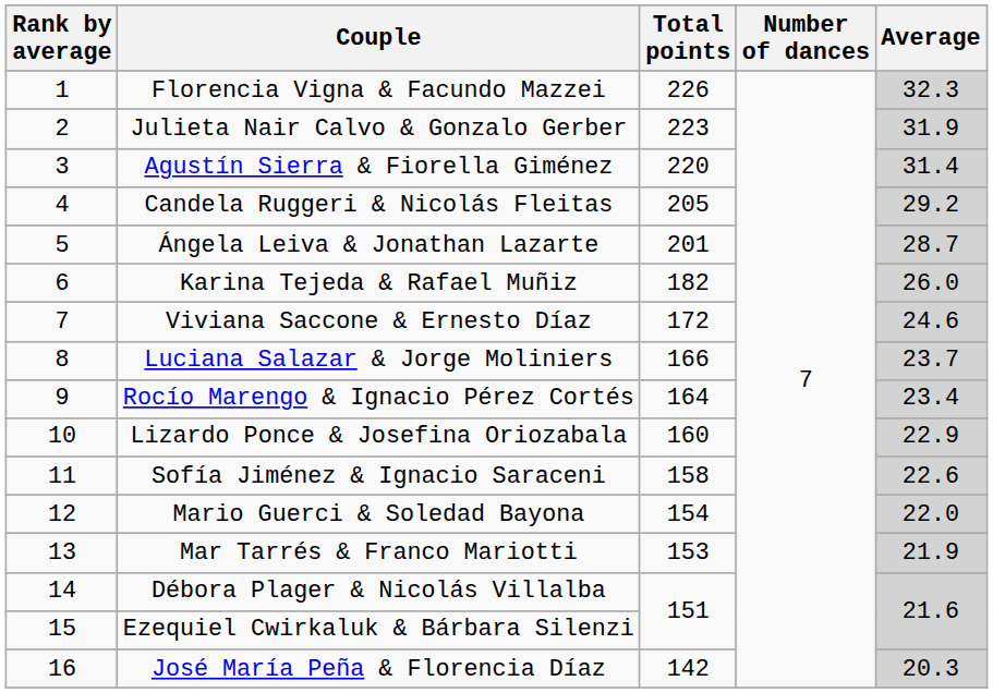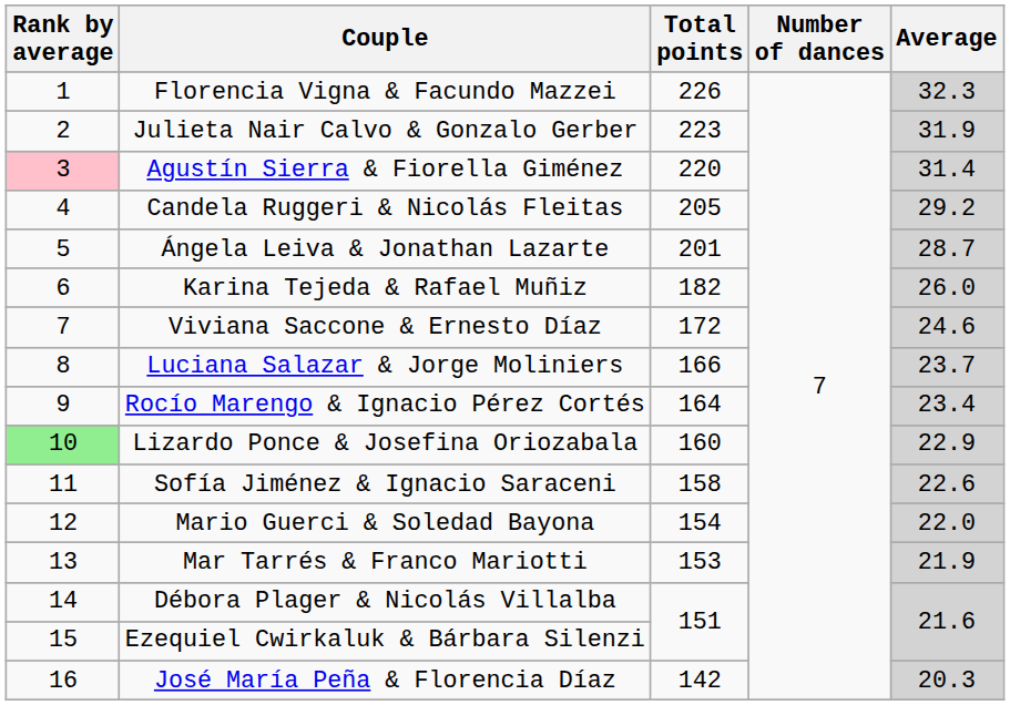Agustín Sierra & Fiorella Giménez | Rank by average: no background -> pink background
Lizardo Ponce & Josefina Oriozabala | Rank by average: no background -> lightgreen background
